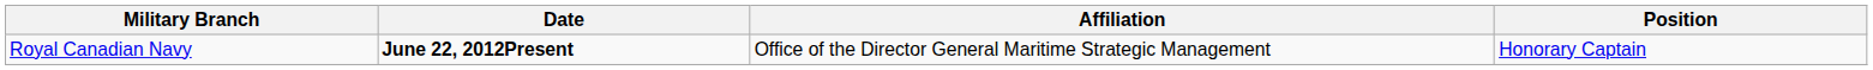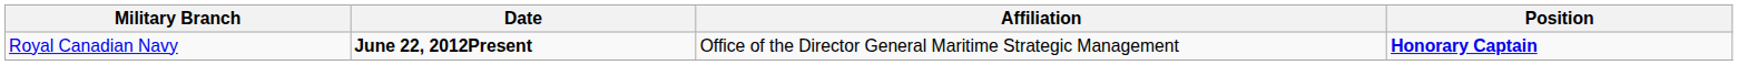Royal Canadian Navy | Position: normal -> bold
